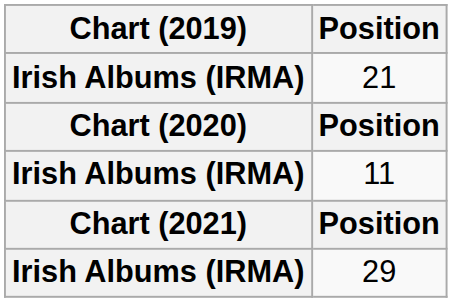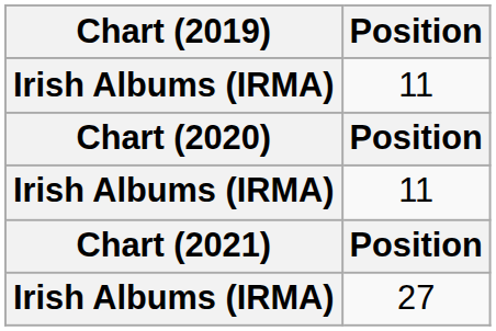row 2 | Position: 21 -> 11
row 6 | Position: 29 -> 27
